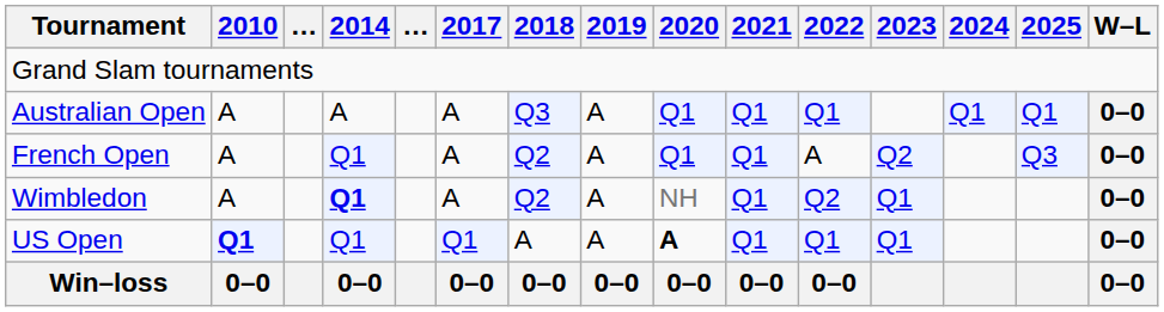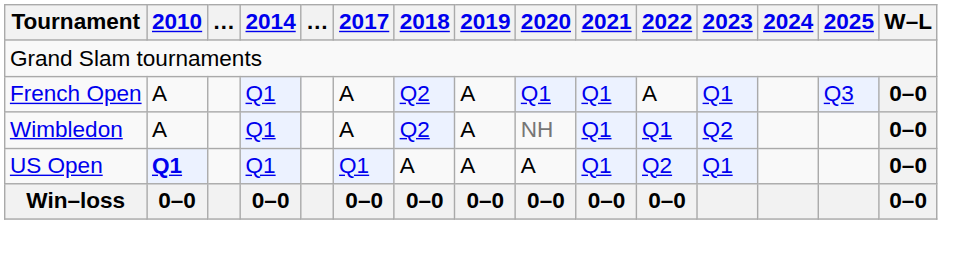- row: Australian Open | A | A | A | Q3 | A | Q1 | Q1 | Q1 | Q1 | Q1 | 0–0
French Open | 2023: Q2 -> Q1
Wimbledon | 2014: bold -> normal
Wimbledon | 2022: Q2 -> Q1
Wimbledon | 2023: Q1 -> Q2
US Open | 2020: bold -> normal
US Open | 2022: Q1 -> Q2
